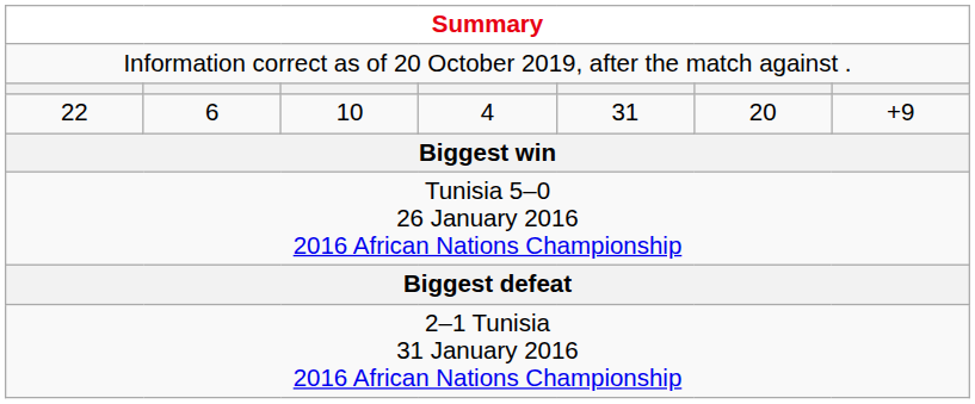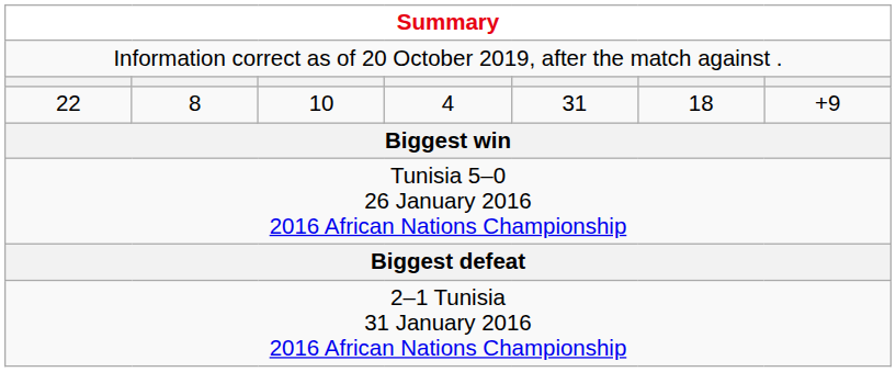22 | column 2: 6 -> 8
22 | column 6: 20 -> 18
